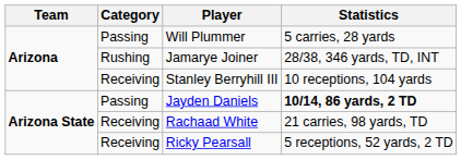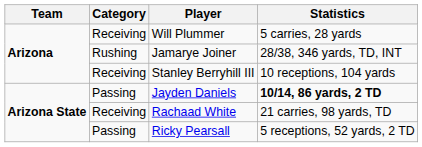Will Plummer | Category: Passing -> Receiving
Ricky Pearsall | Category: Receiving -> Passing
